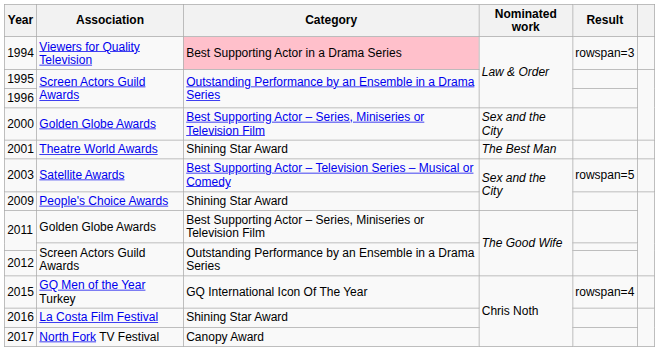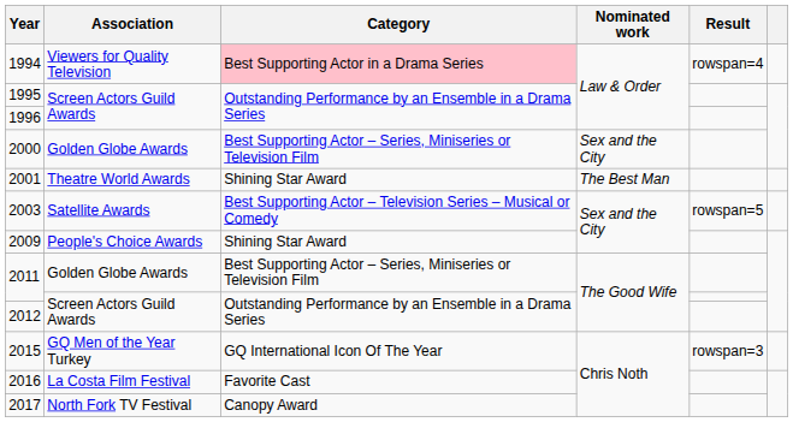1994 | Result: rowspan=3 -> rowspan=4
2015 | Result: rowspan=4 -> rowspan=3
2016 | Category: Shining Star Award -> Favorite Cast
